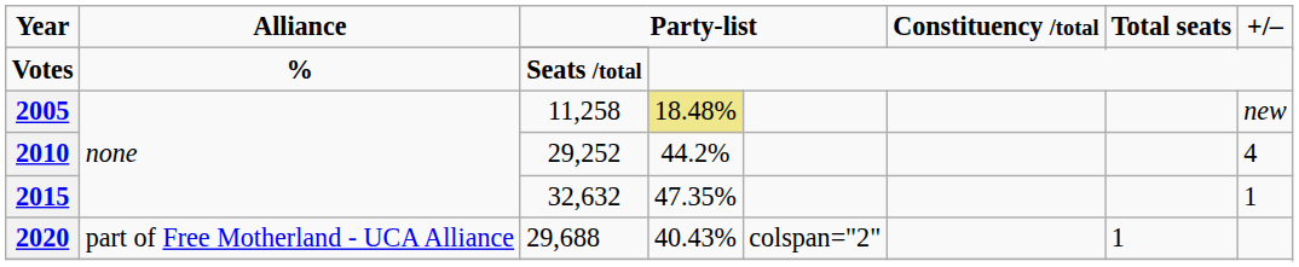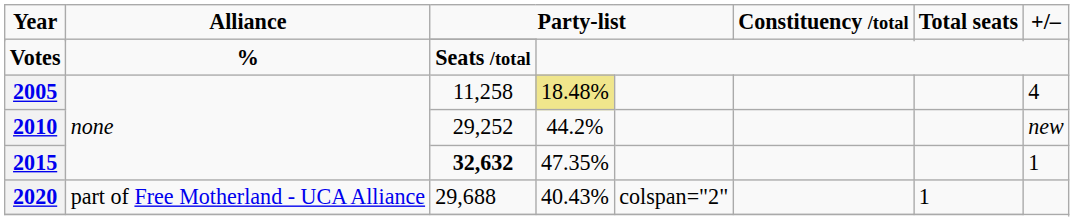2005 | +/–: new -> 4
2010 | +/–: 4 -> new
2015 | column 3: normal -> bold
